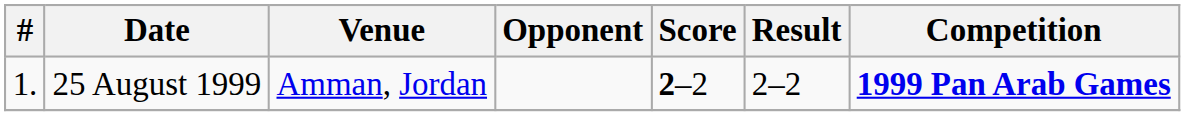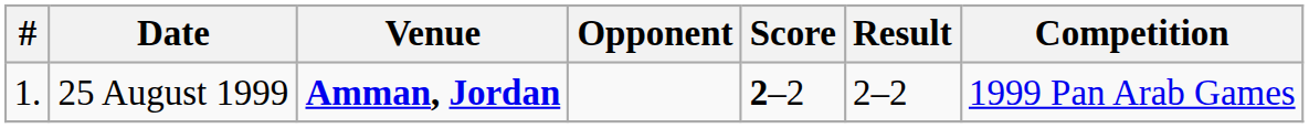25 August 1999 | Venue: normal -> bold
25 August 1999 | Competition: bold -> normal
